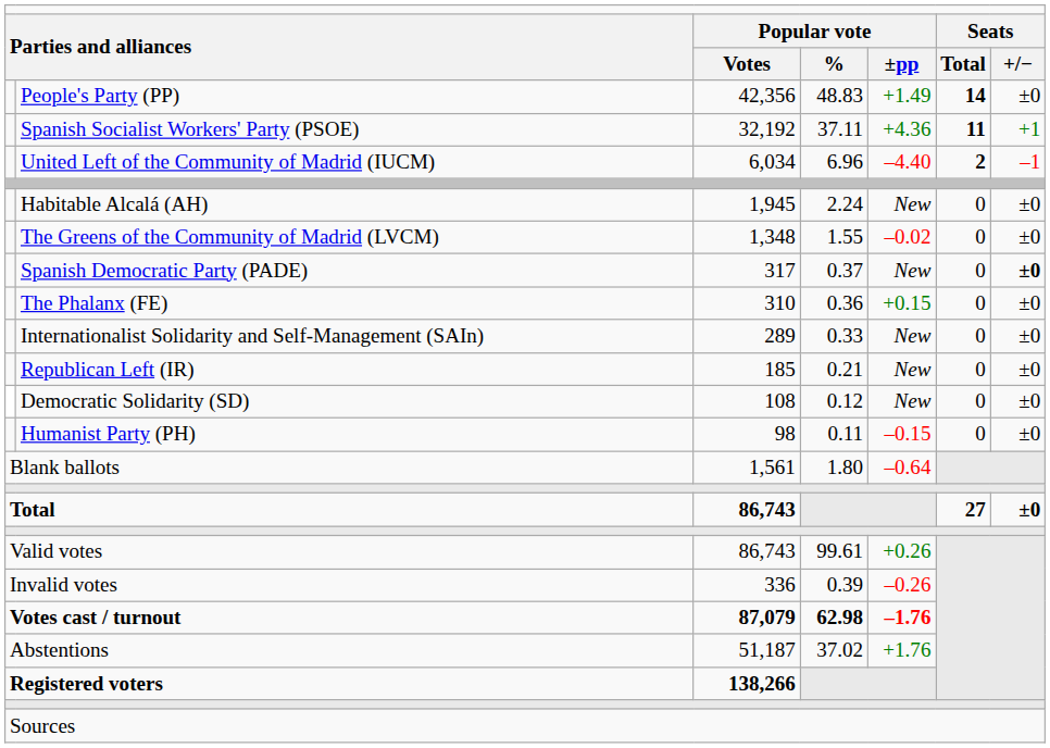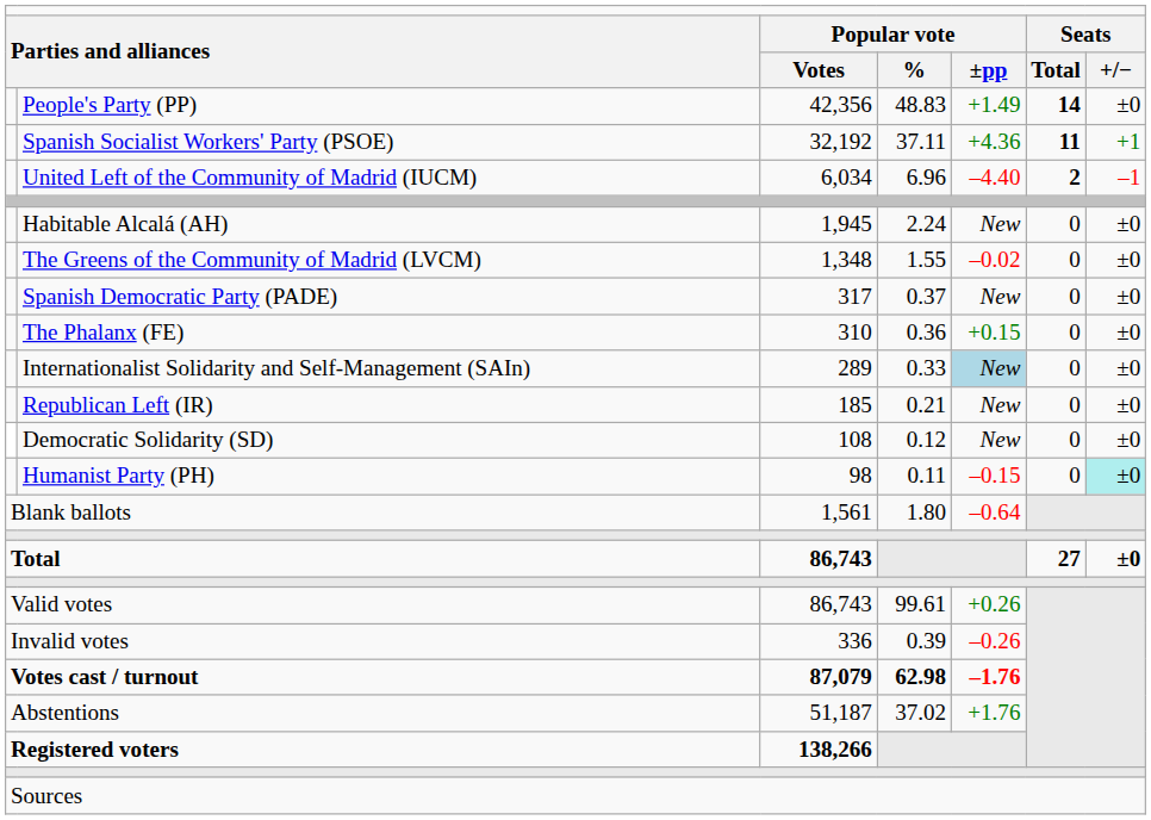Spanish Democratic Party (PADE) | column 7: bold -> normal
Internationalist Solidarity and Self-Management (SAIn) | column 5: no background -> lightblue background
Humanist Party (PH) | column 7: no background -> paleturquoise background
